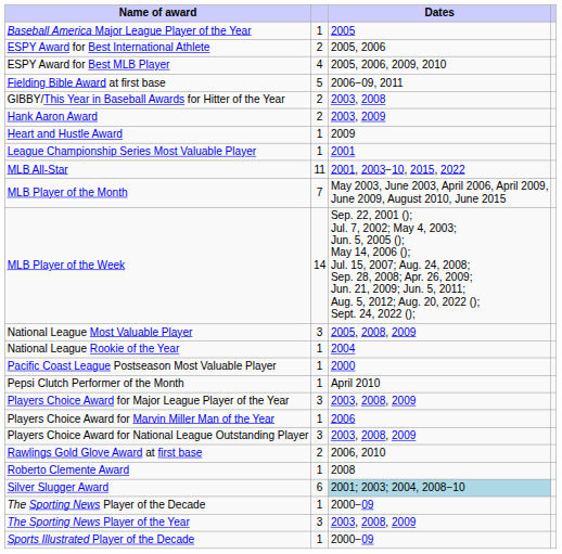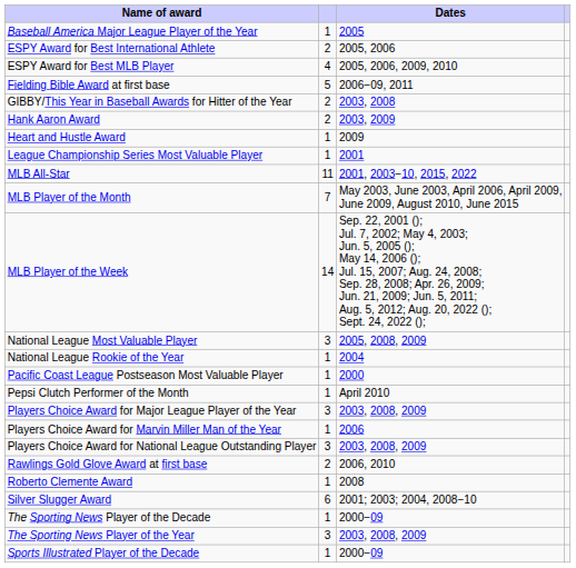Silver Slugger Award | Dates: lightblue background -> no background
